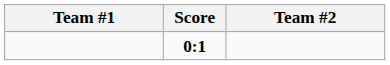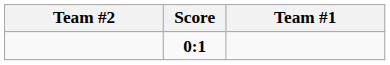columns swapped: Team #1 <-> Team #2
